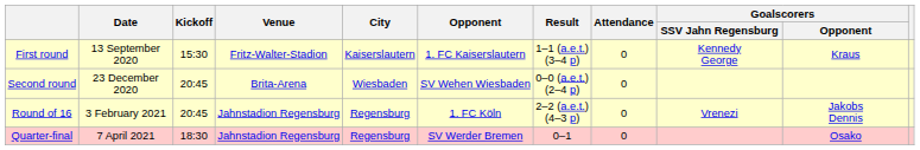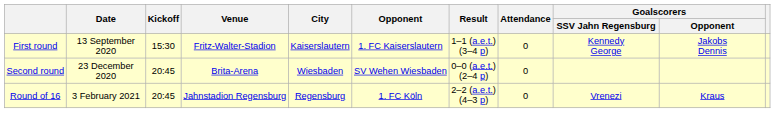First round | Goalscorers / Opponent: Kraus -> Jakobs Dennis
Round of 16 | Goalscorers / Opponent: Jakobs Dennis -> Kraus
- row: Quarter-final | 7 April 2021 | 18:30 | Jahnstadion Regensburg | Regensburg | SV Werder Bremen | 0–1 | 0 | Osako
